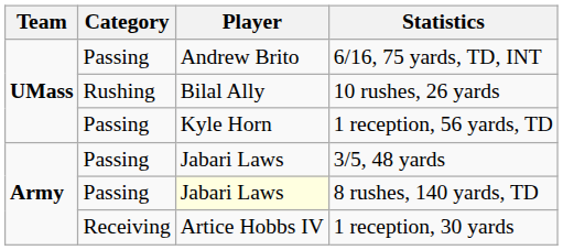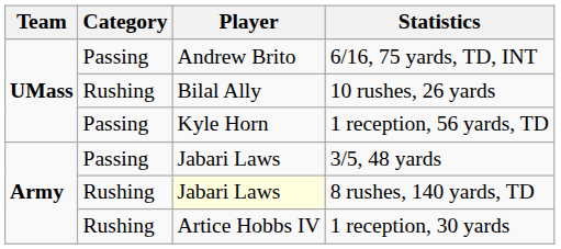8 rushes, 140 yards, TD | Category: Passing -> Rushing
1 reception, 30 yards | Category: Receiving -> Rushing
